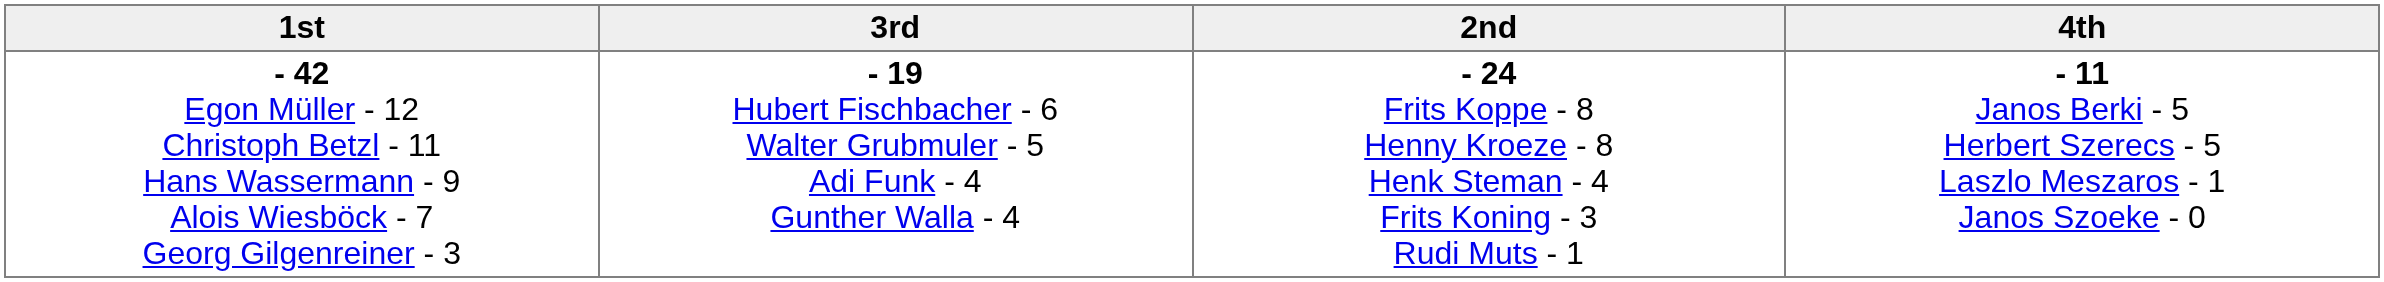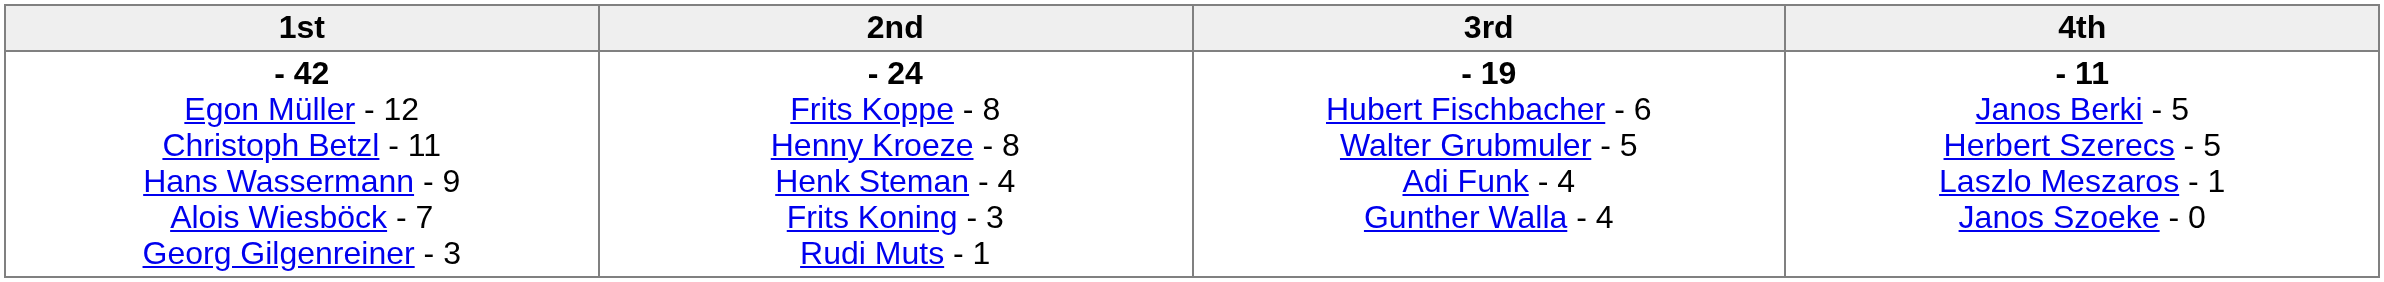columns swapped: 2nd <-> 3rd
